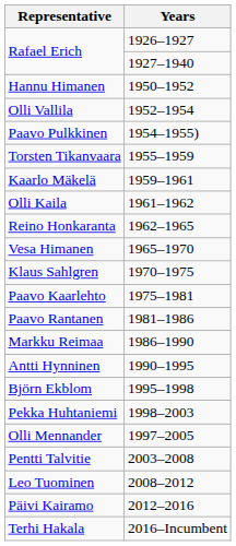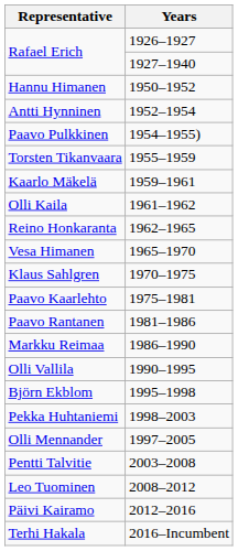row 5 | Representative: Olli Vallila -> Antti Hynninen
row 16 | Representative: Antti Hynninen -> Olli Vallila
